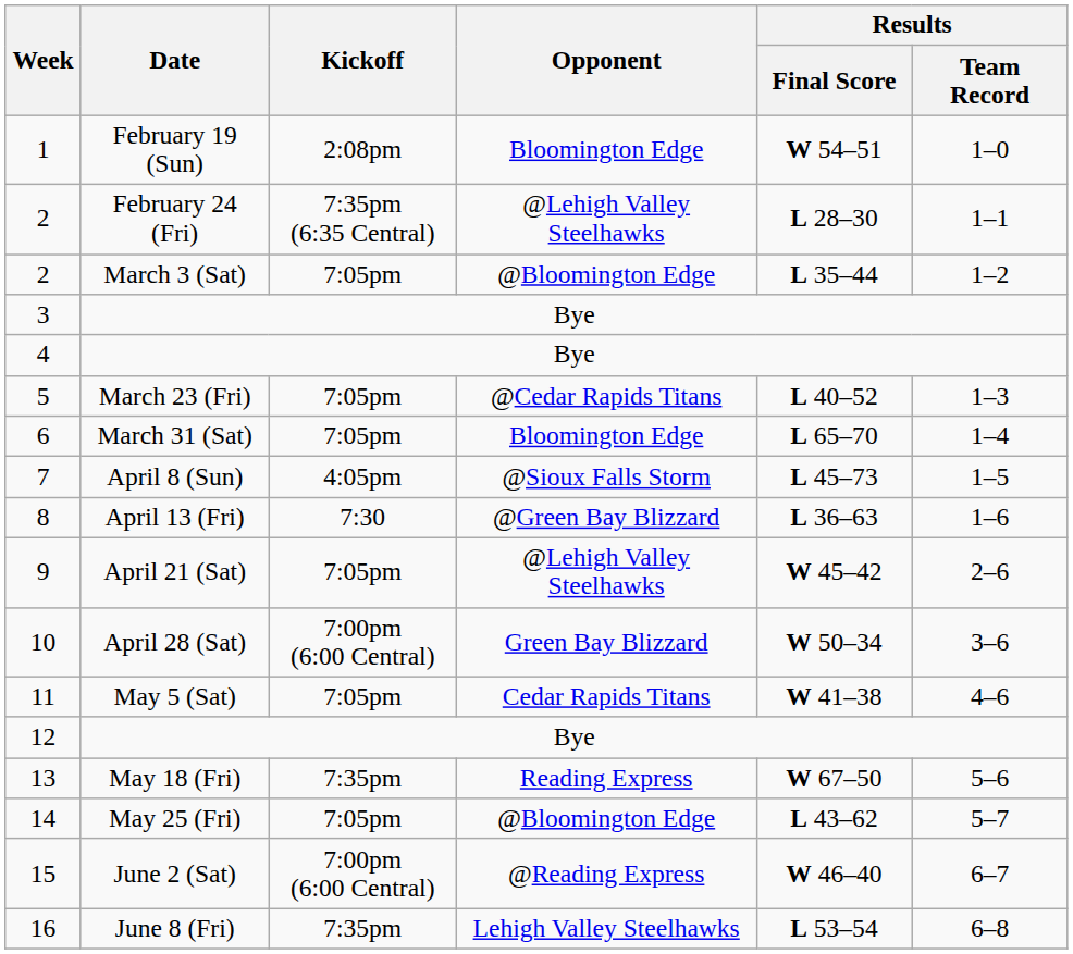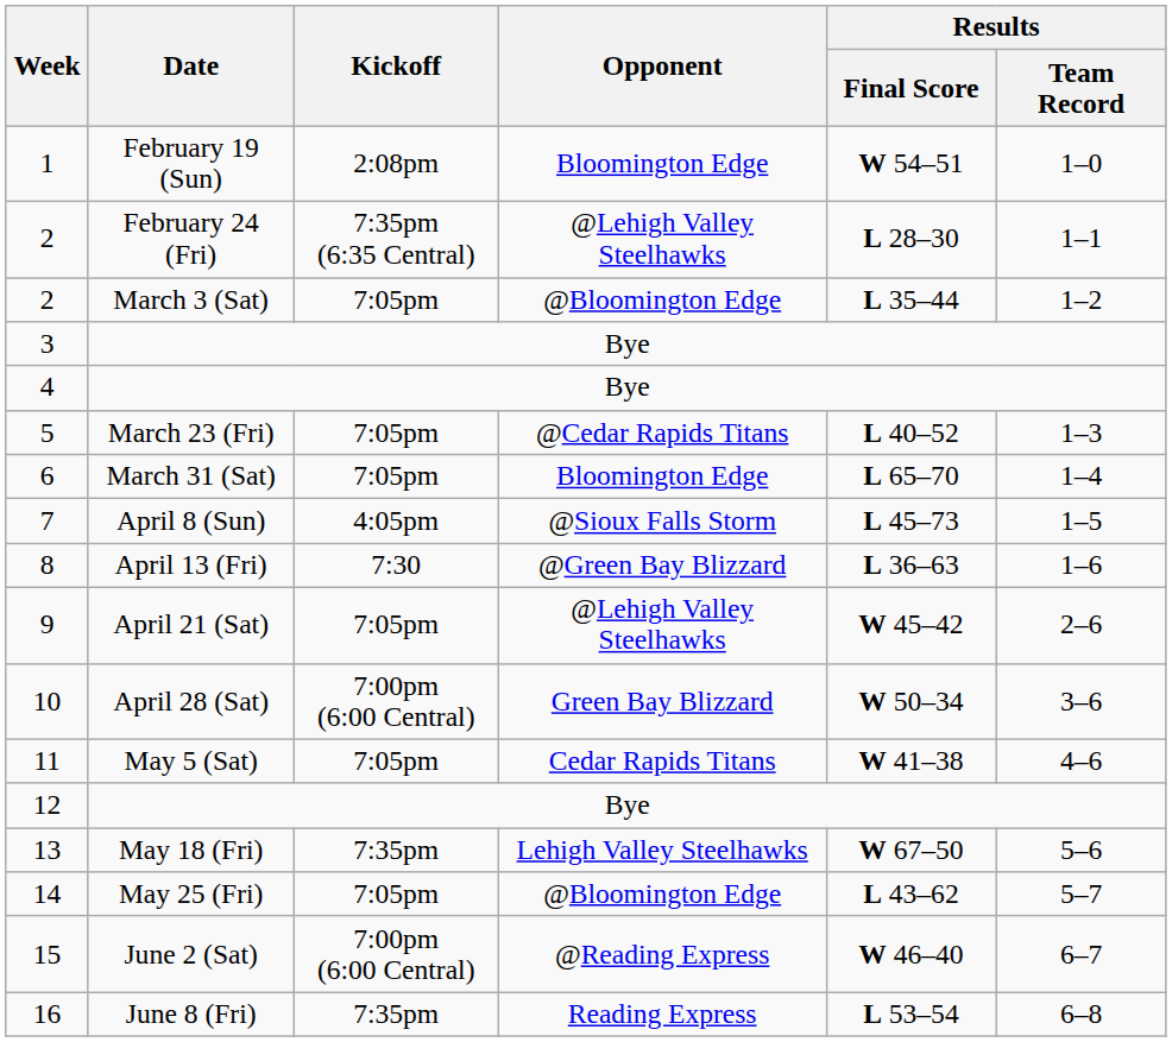13 | Opponent: Reading Express -> Lehigh Valley Steelhawks
16 | Opponent: Lehigh Valley Steelhawks -> Reading Express
